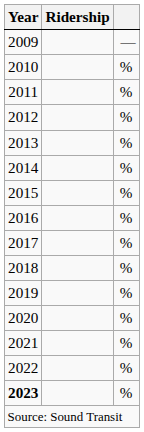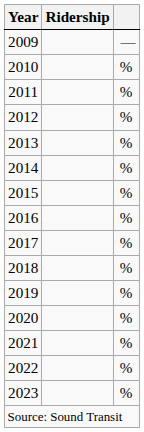2023 | Year: bold -> normal
